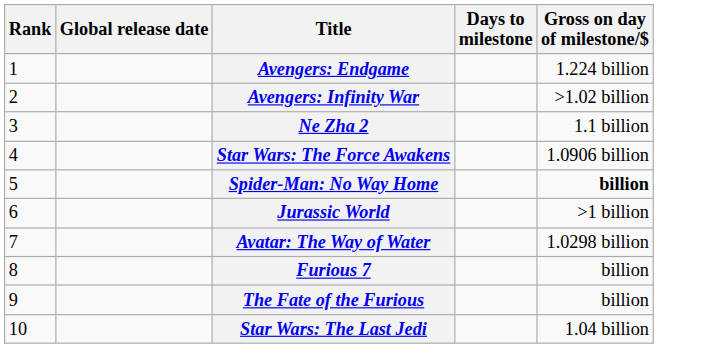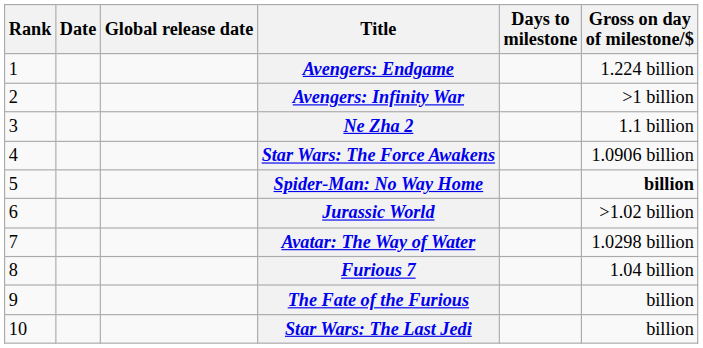+ column: Date
Avengers: Infinity War | Gross on day of milestone/$: >1.02 billion -> >1 billion
Jurassic World | Gross on day of milestone/$: >1 billion -> >1.02 billion
Furious 7 | Gross on day of milestone/$: billion -> 1.04 billion
Star Wars: The Last Jedi | Gross on day of milestone/$: 1.04 billion -> billion
